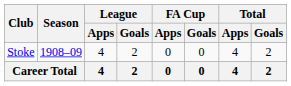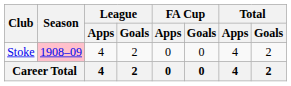Stoke | Season: no background -> pink background
